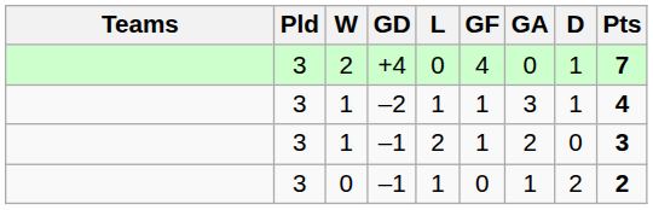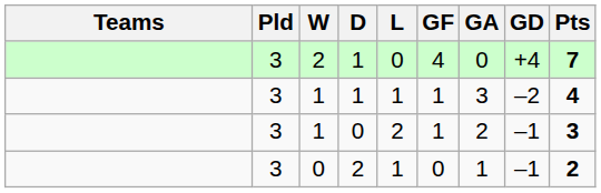columns swapped: D <-> GD
